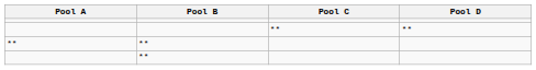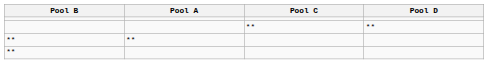columns swapped: Pool A <-> Pool B
